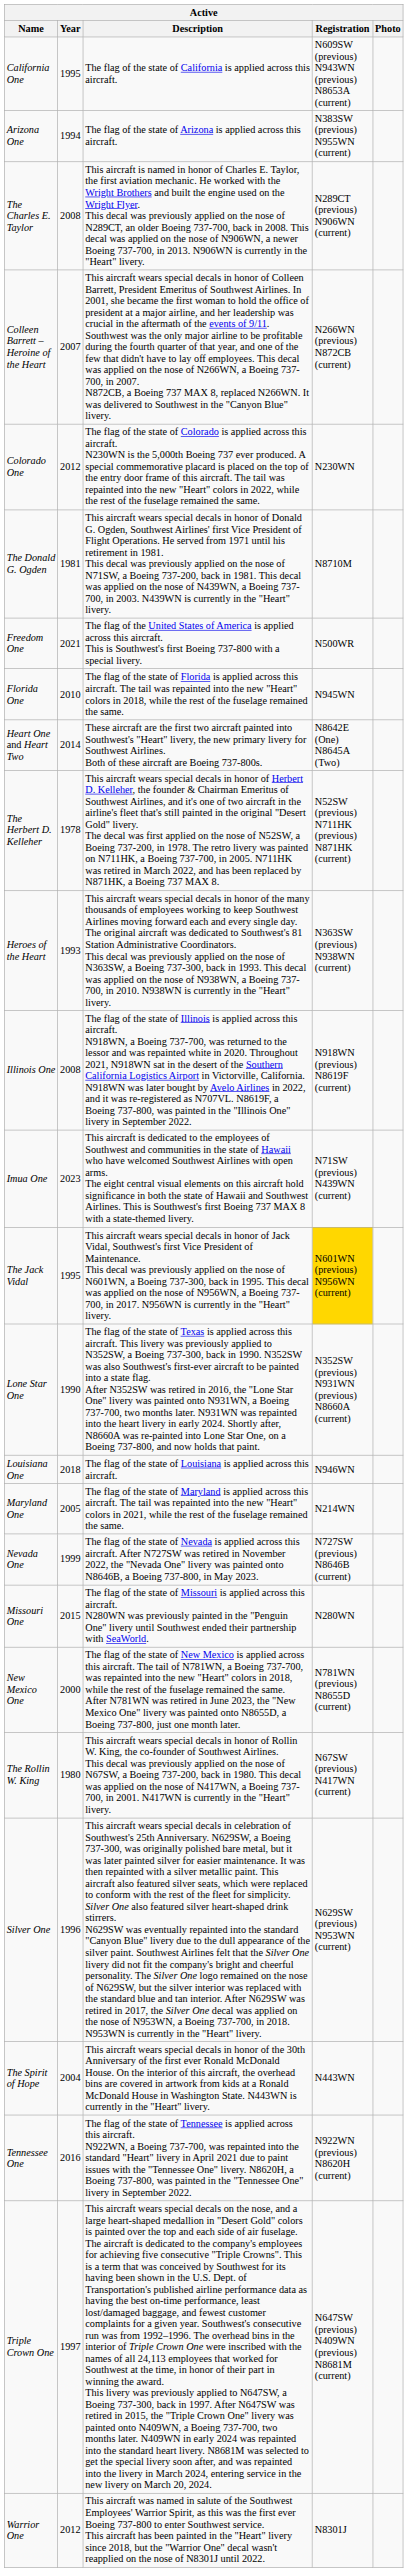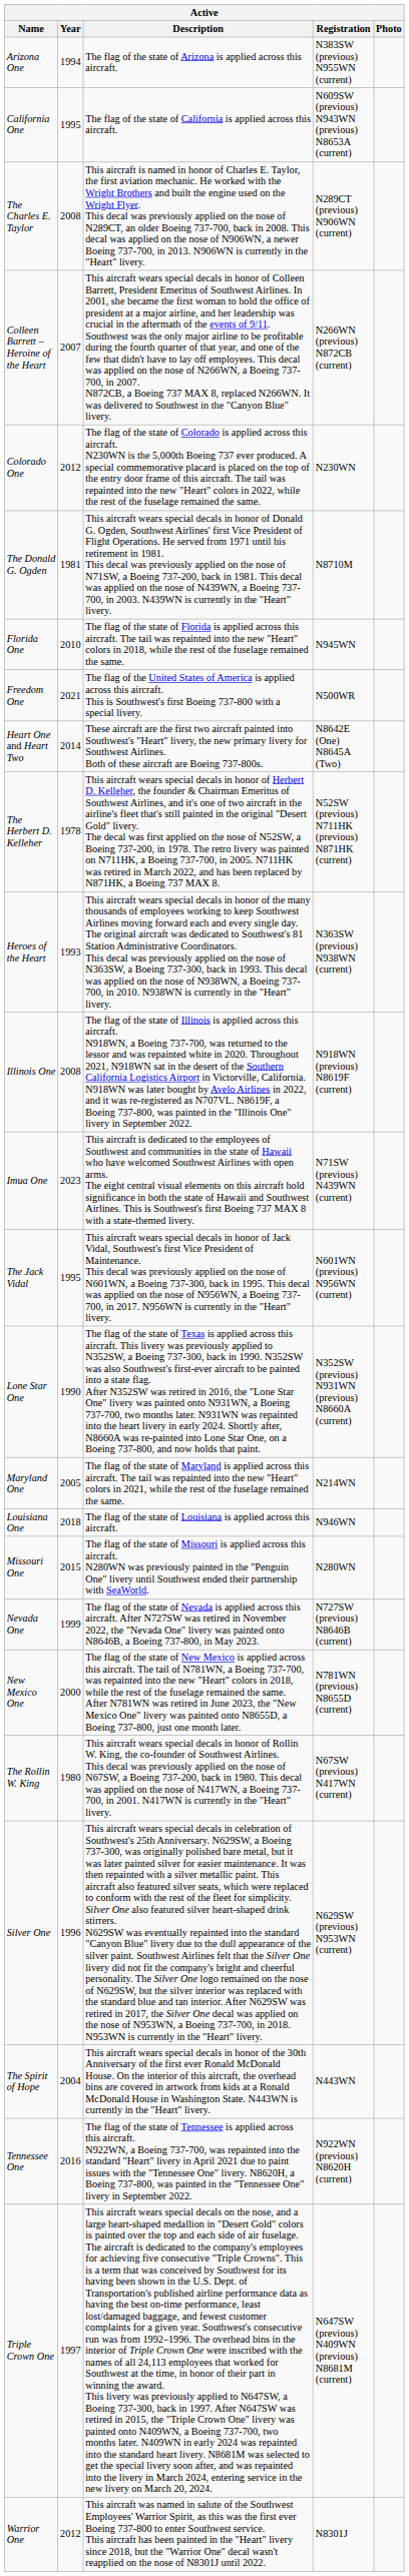rows swapped: Arizona One <-> California One
rows swapped: Florida One <-> Freedom One
The Jack Vidal | Registration: gold background -> no background
rows swapped: Louisiana One <-> Maryland One
rows swapped: Missouri One <-> Nevada One
